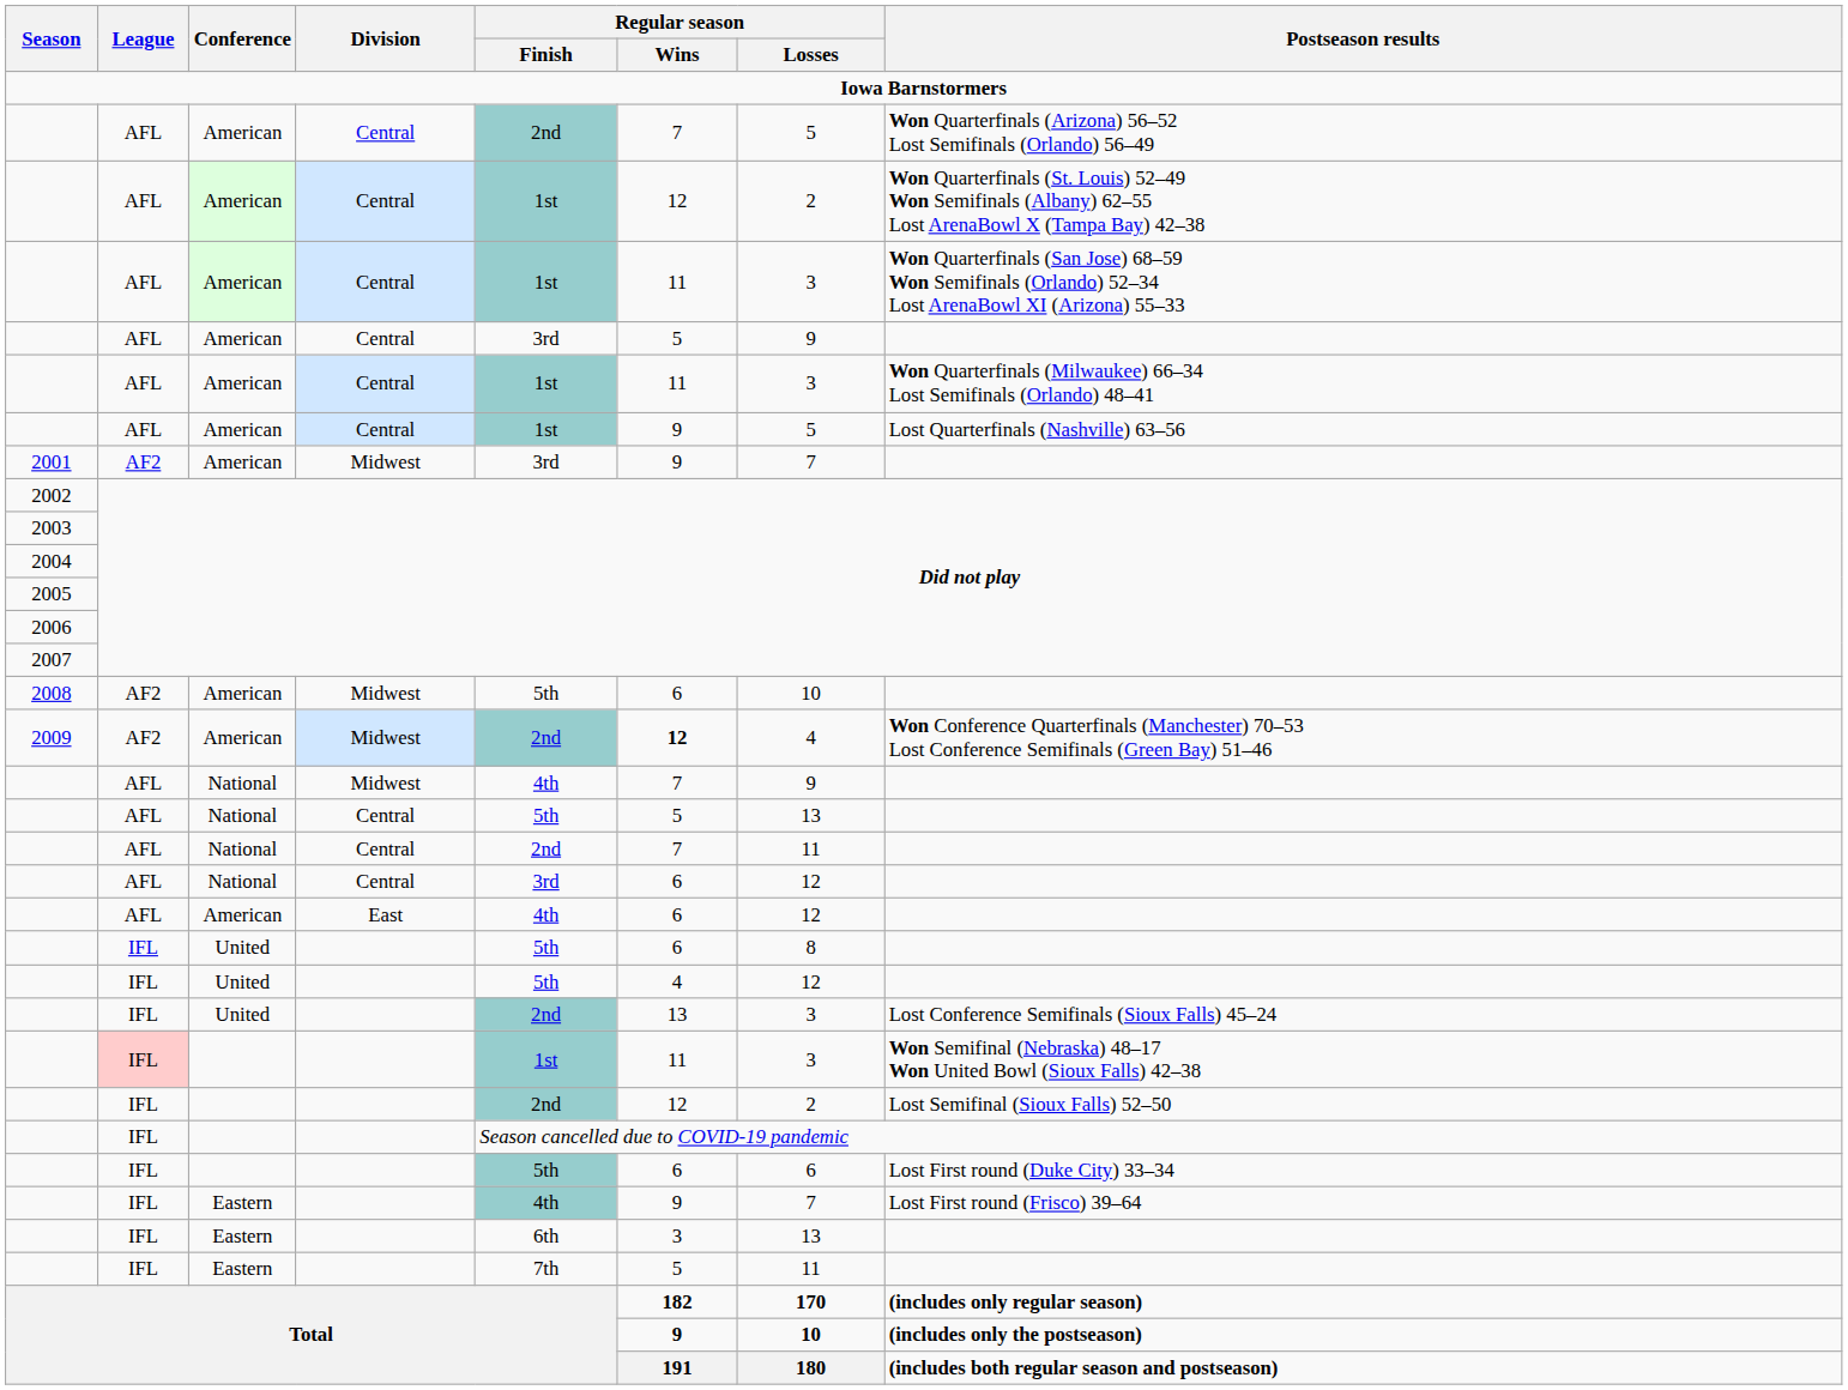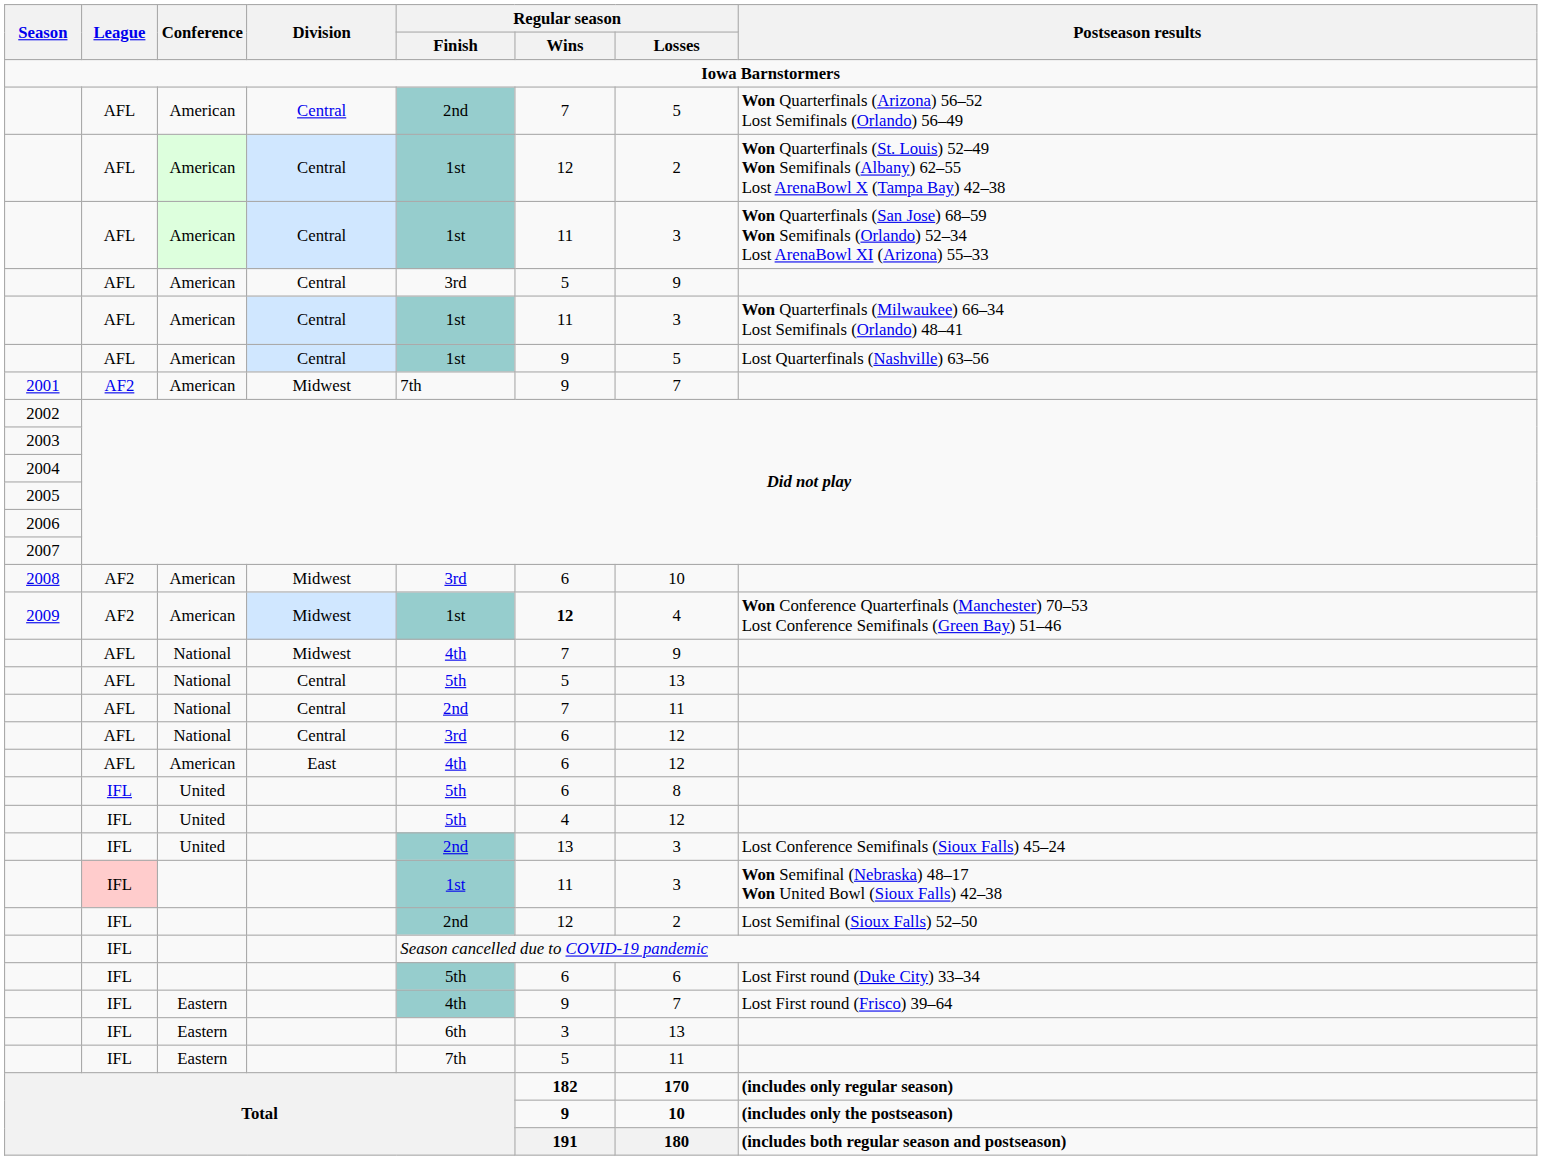2001 | Regular season / Finish: 3rd -> 7th
2008 | Regular season / Finish: 5th -> 3rd
2009 | Regular season / Finish: 2nd -> 1st
